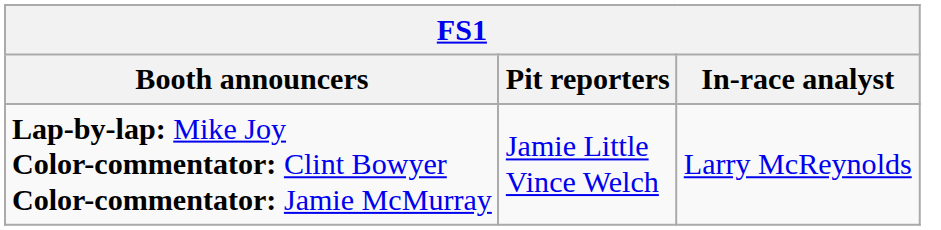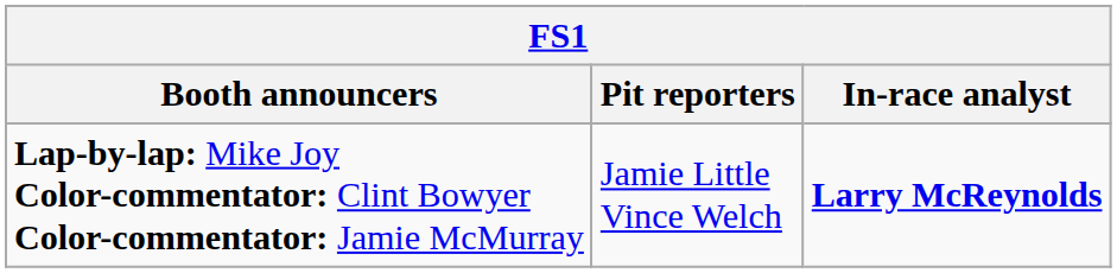row 3 | In-race analyst: normal -> bold
